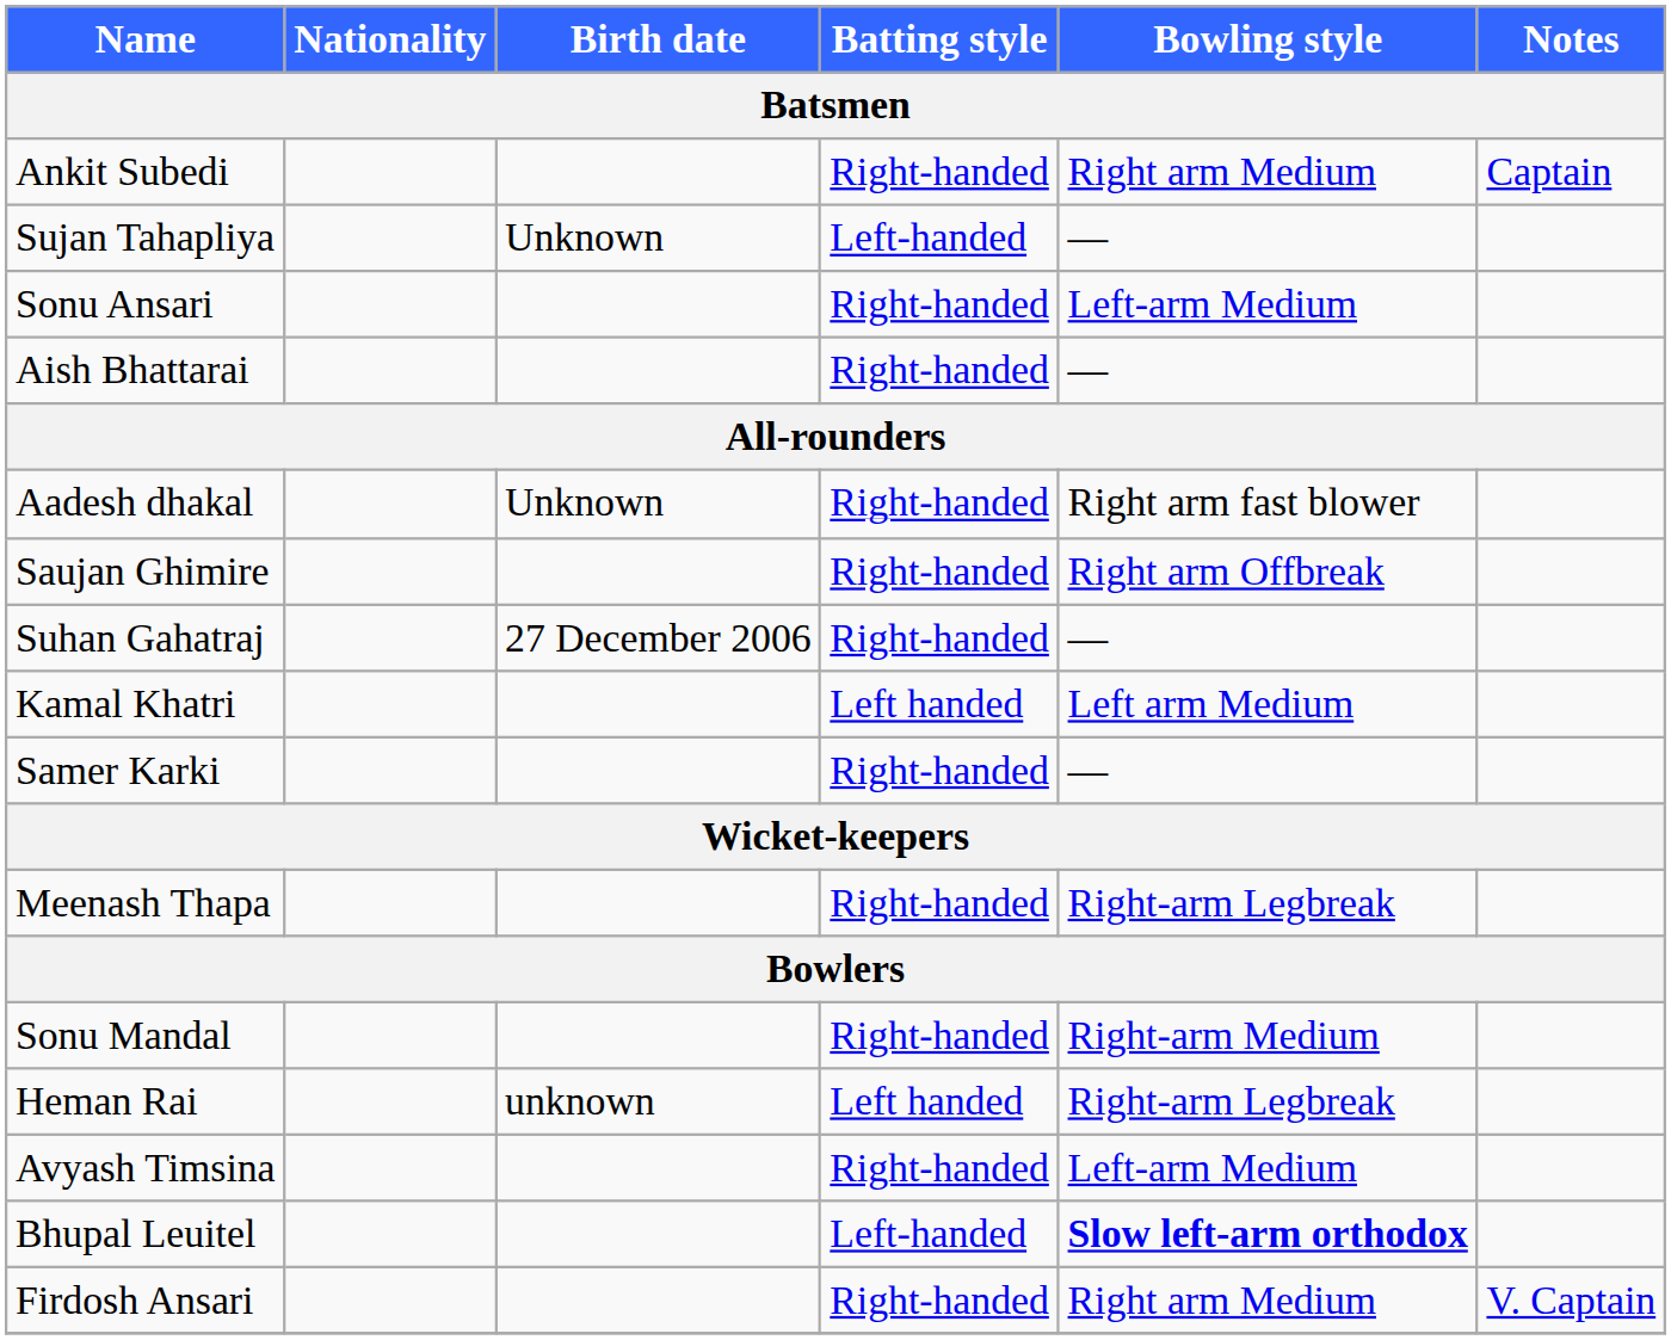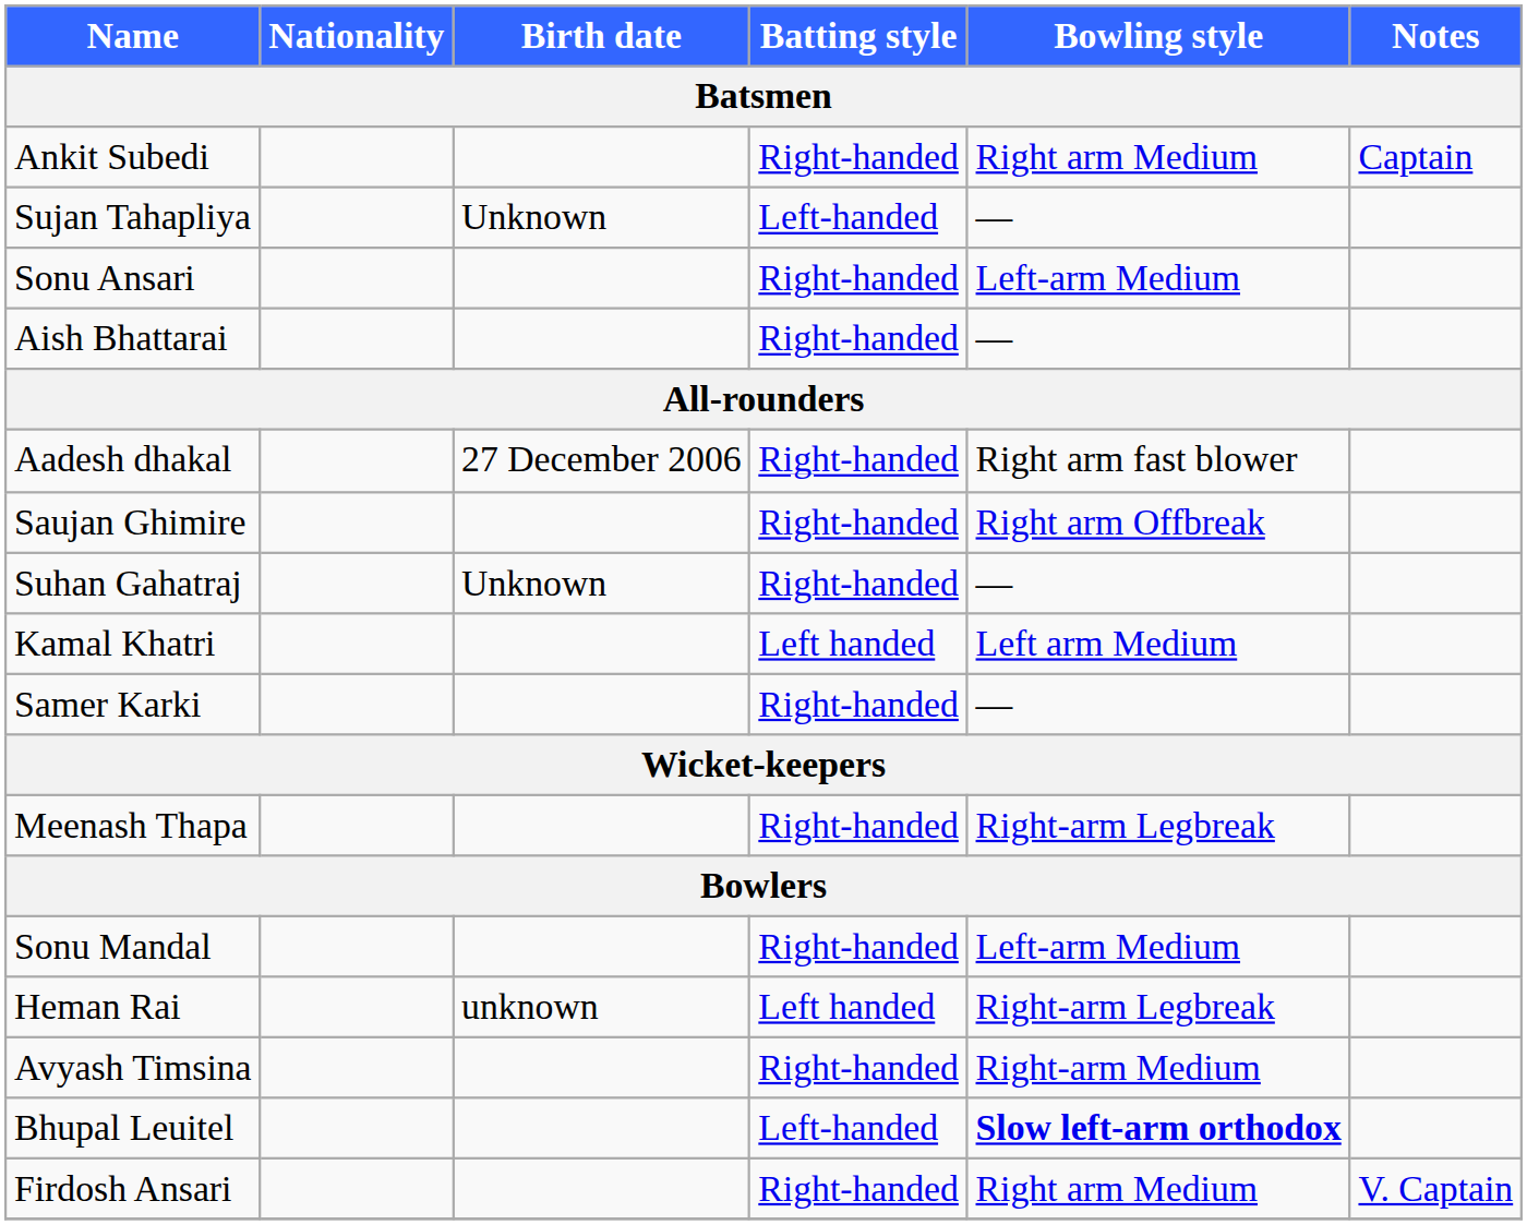Aadesh dhakal | Birth date: Unknown -> 27 December 2006
Suhan Gahatraj | Birth date: 27 December 2006 -> Unknown
Sonu Mandal | Bowling style: Right-arm Medium -> Left-arm Medium
Avyash Timsina | Bowling style: Left-arm Medium -> Right-arm Medium
